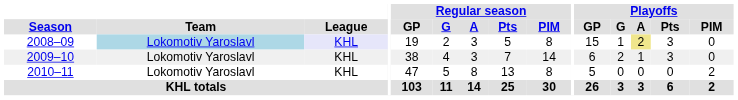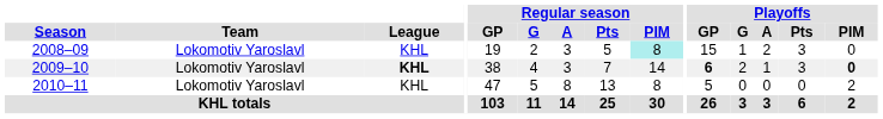2008–09 | Team: lightblue background -> no background
2008–09 | League: lavender background -> no background
2008–09 | Regular season / PIM: no background -> paleturquoise background
2008–09 | Playoffs / A: khaki background -> no background
2009–10 | League: normal -> bold
2009–10 | Playoffs / GP: normal -> bold
2009–10 | Playoffs / PIM: normal -> bold
